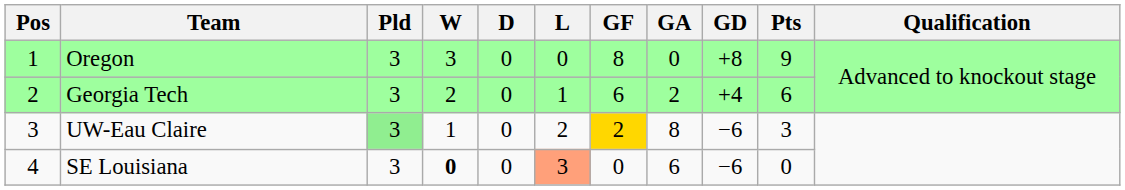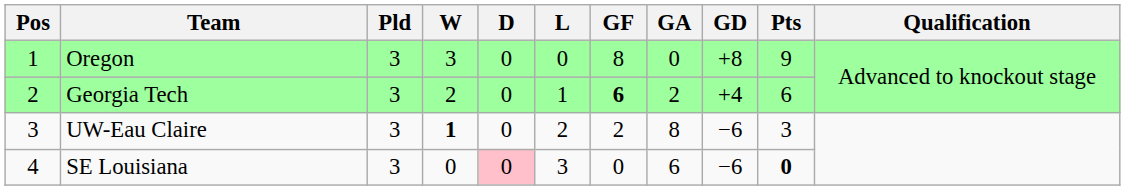Georgia Tech | GF: normal -> bold
UW-Eau Claire | Pld: lightgreen background -> no background
UW-Eau Claire | W: normal -> bold
UW-Eau Claire | GF: gold background -> no background
SE Louisiana | W: bold -> normal
SE Louisiana | D: no background -> pink background
SE Louisiana | L: lightsalmon background -> no background
SE Louisiana | Pts: normal -> bold
